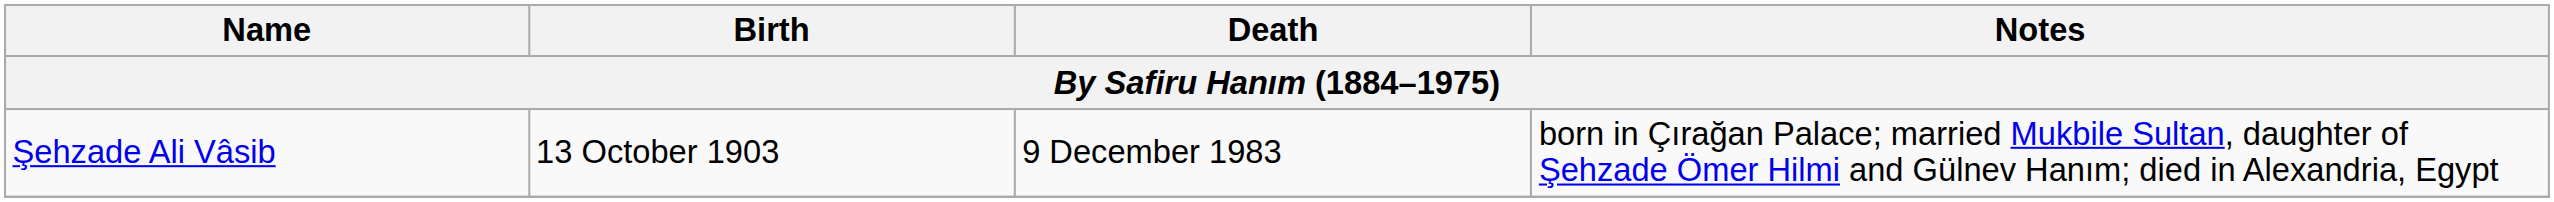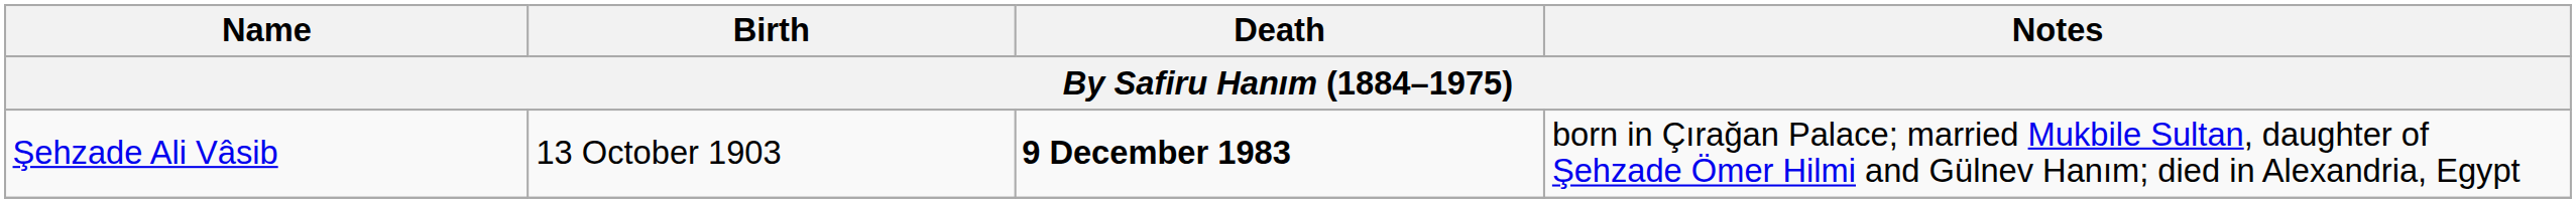Şehzade Ali Vâsib | Death: normal -> bold
